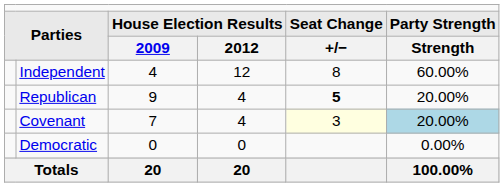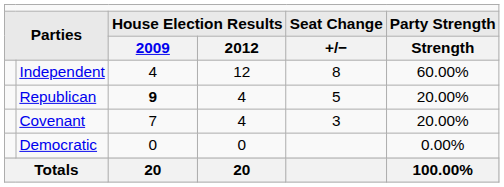Republican | column 3: normal -> bold
Republican | column 5: bold -> normal
Covenant | column 5: lightyellow background -> no background
Covenant | column 6: lightblue background -> no background
